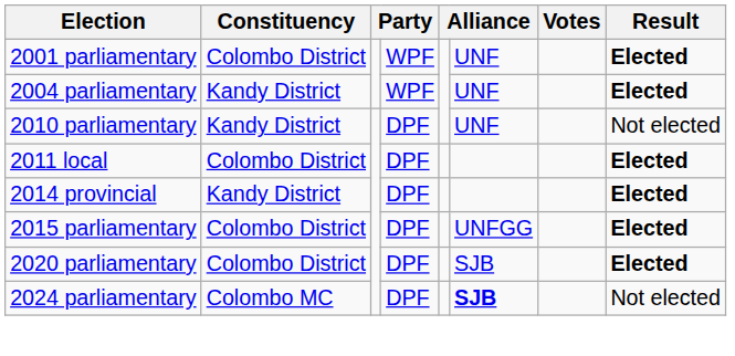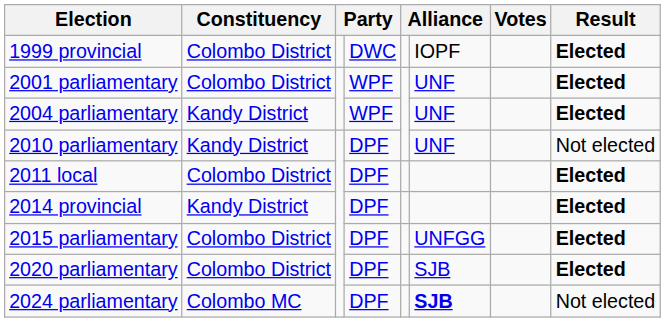+ row: 1999 provincial | Colombo District | DWC | IOPF | Elected
